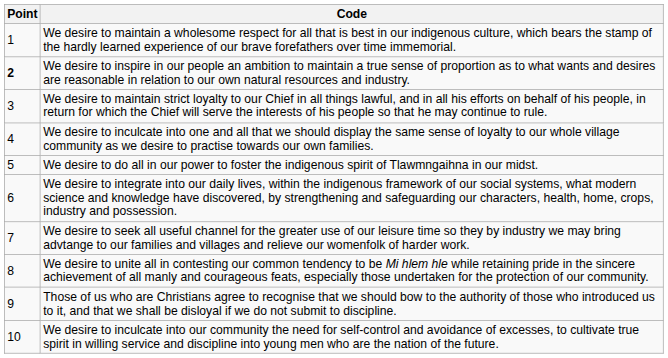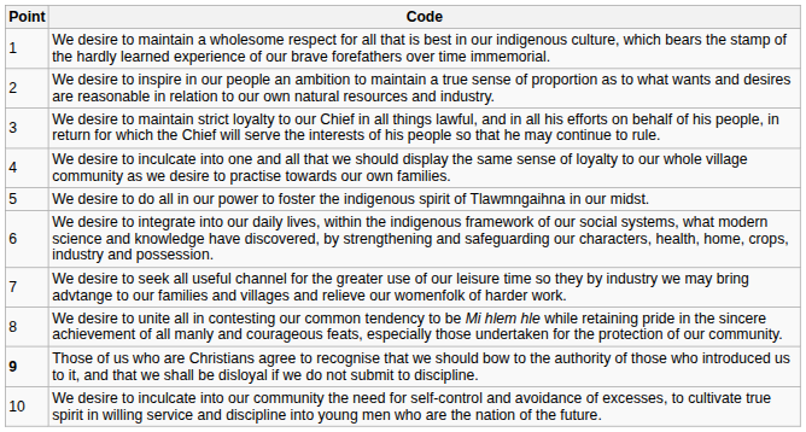row 3 | Point: bold -> normal
row 10 | Point: normal -> bold
